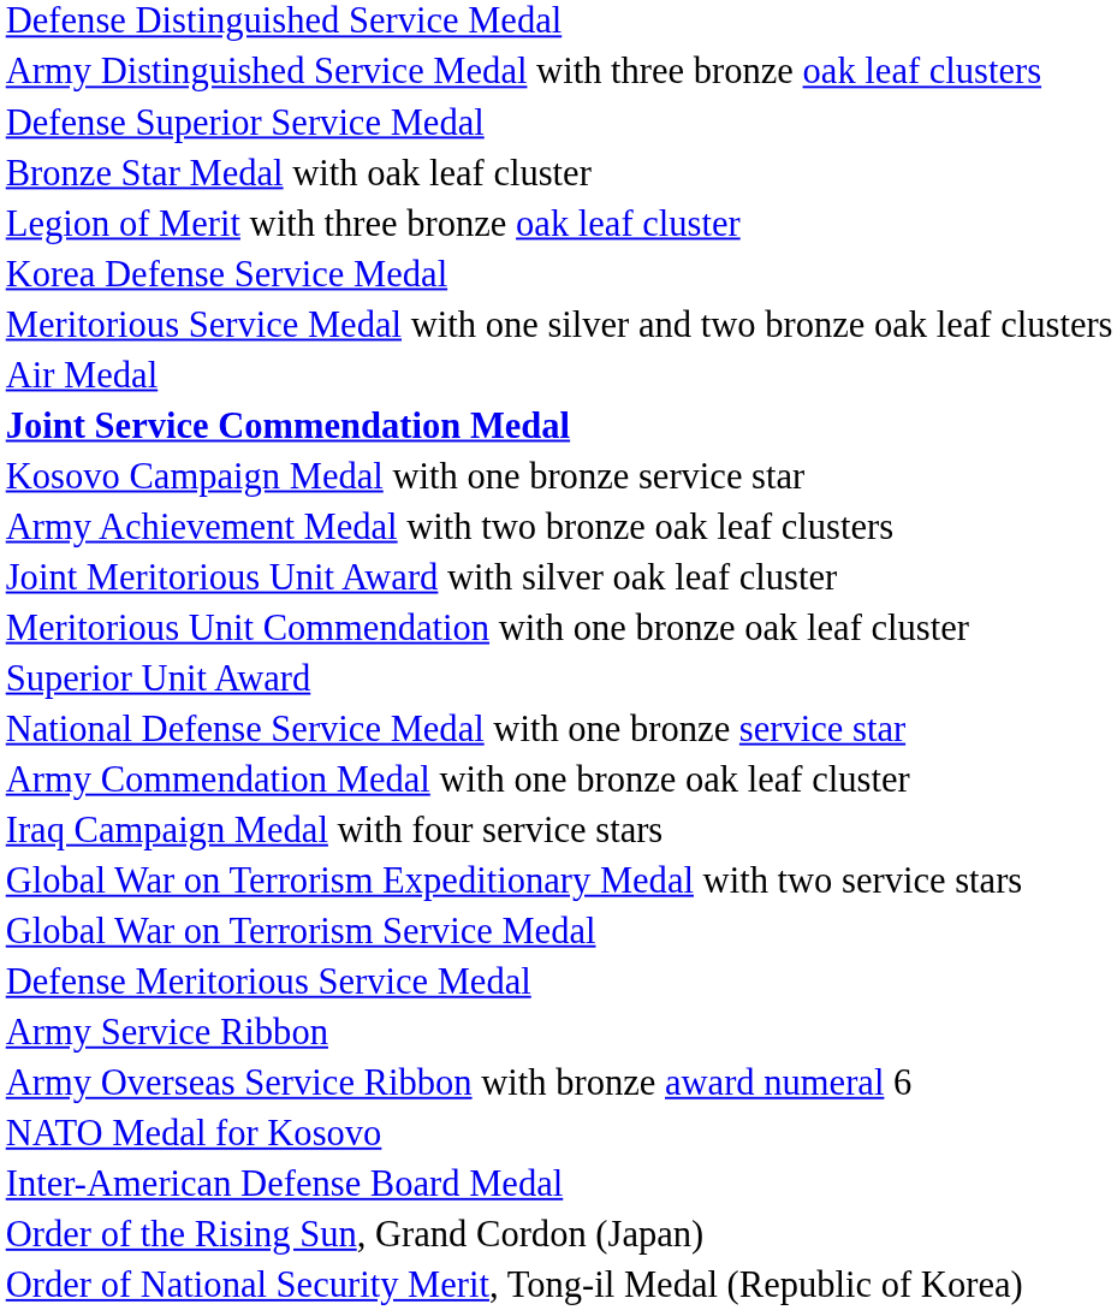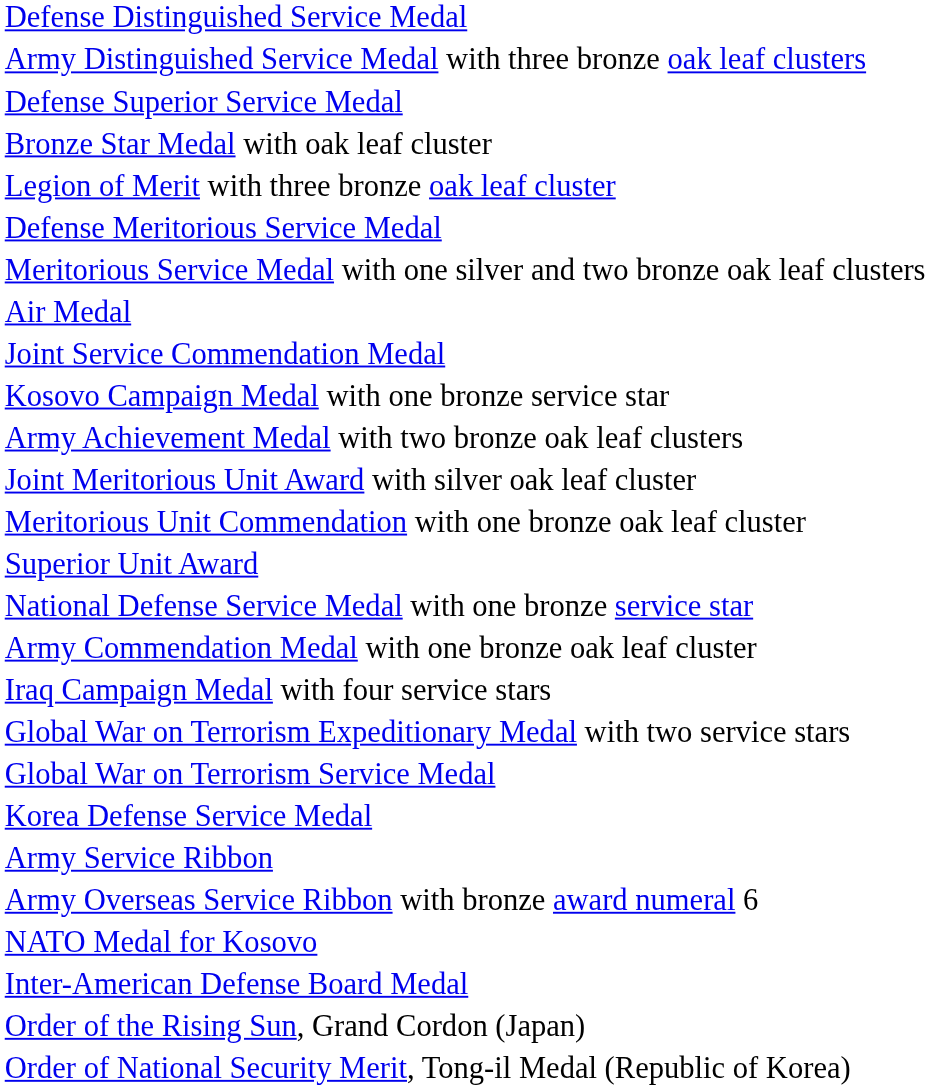row 6 | column 1: Korea Defense Service Medal -> Defense Meritorious Service Medal
row 9 | column 1: bold -> normal
row 20 | column 1: Defense Meritorious Service Medal -> Korea Defense Service Medal
